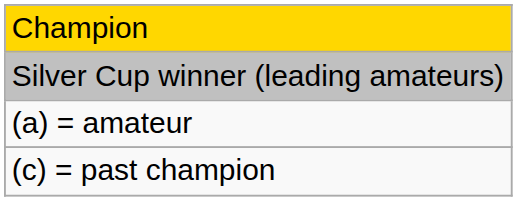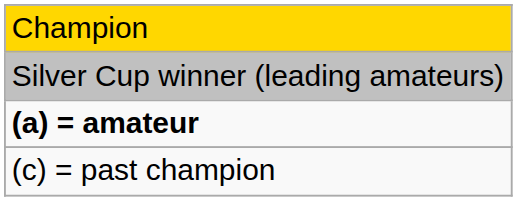row 3 | column 1: normal -> bold
